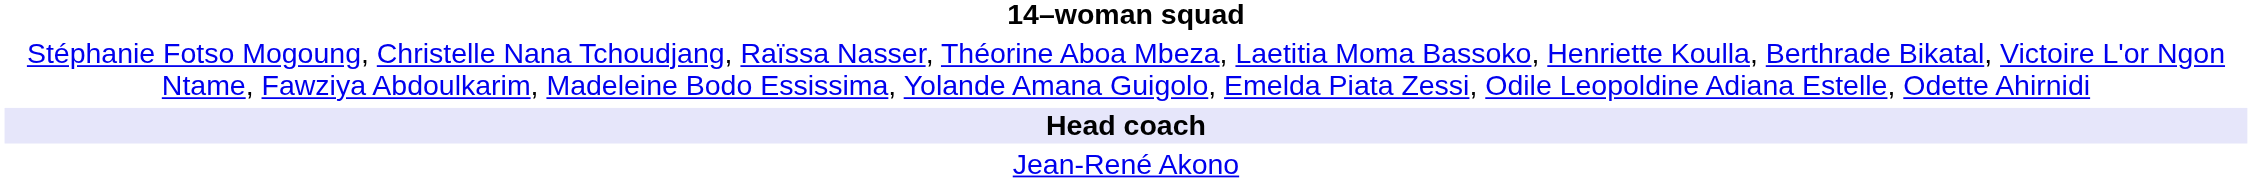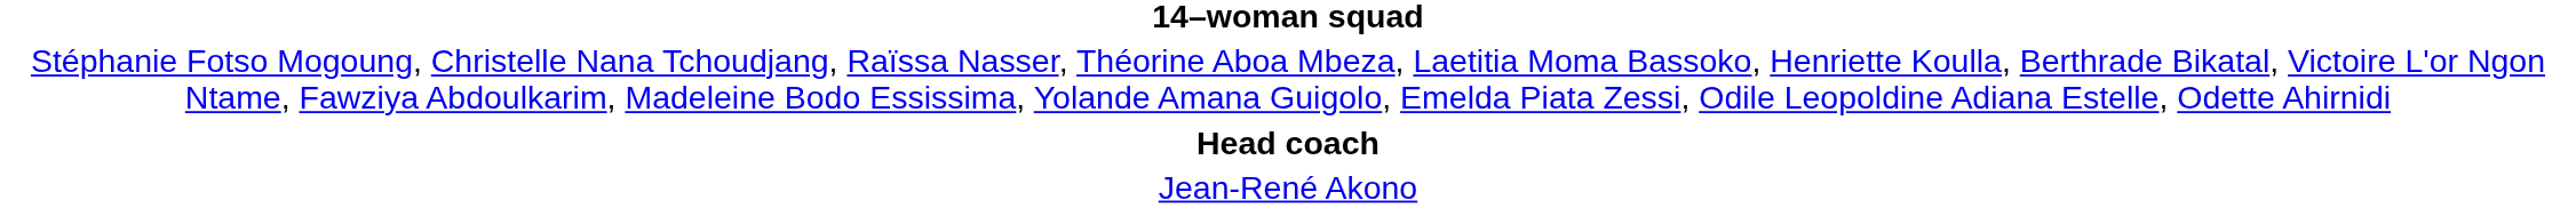row 3 | column 1: lavender background -> no background
